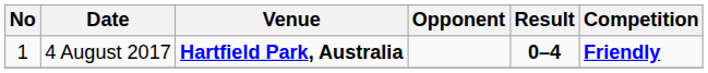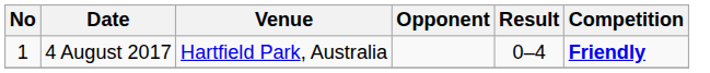4 August 2017 | Venue: bold -> normal
4 August 2017 | Result: bold -> normal
